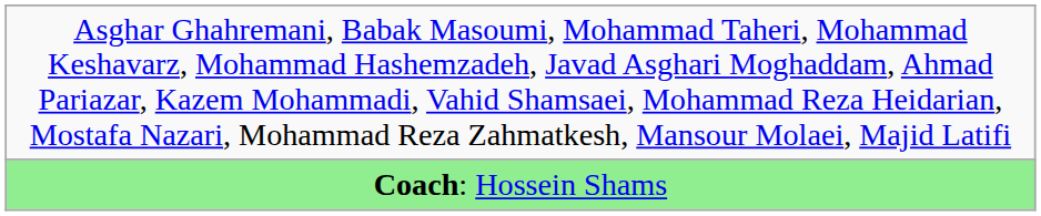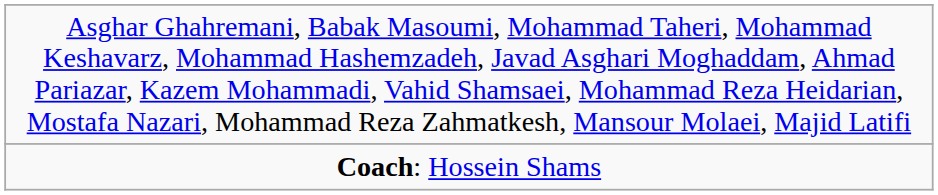row 2 | column 1: lightgreen background -> no background
